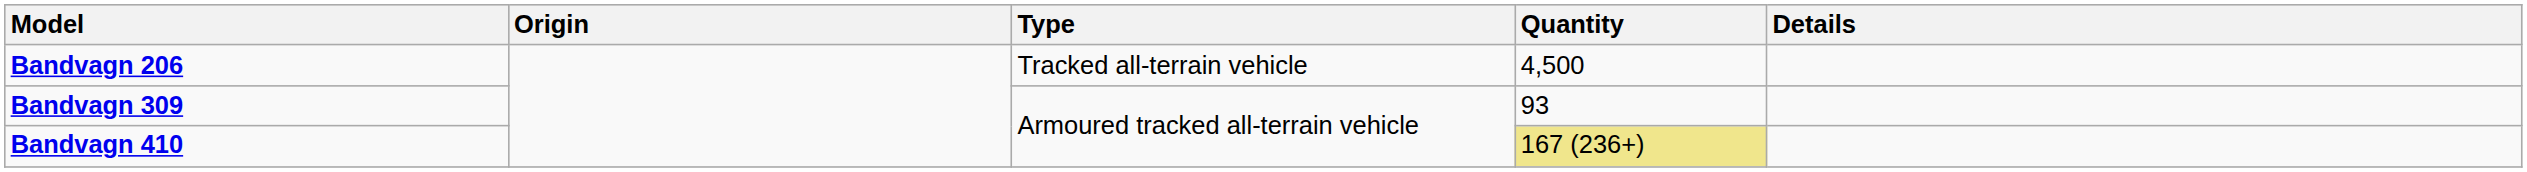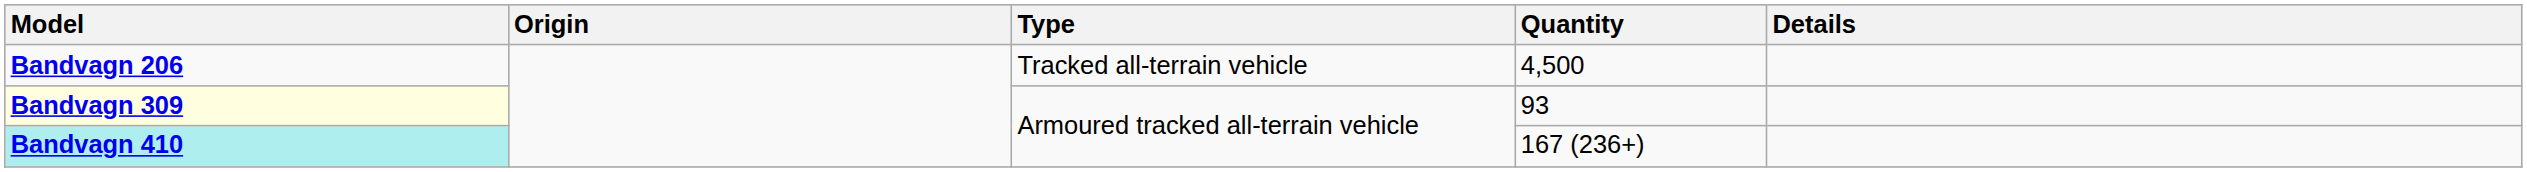row 3 | Model: no background -> lightyellow background
row 4 | Model: no background -> paleturquoise background
row 4 | Quantity: khaki background -> no background
